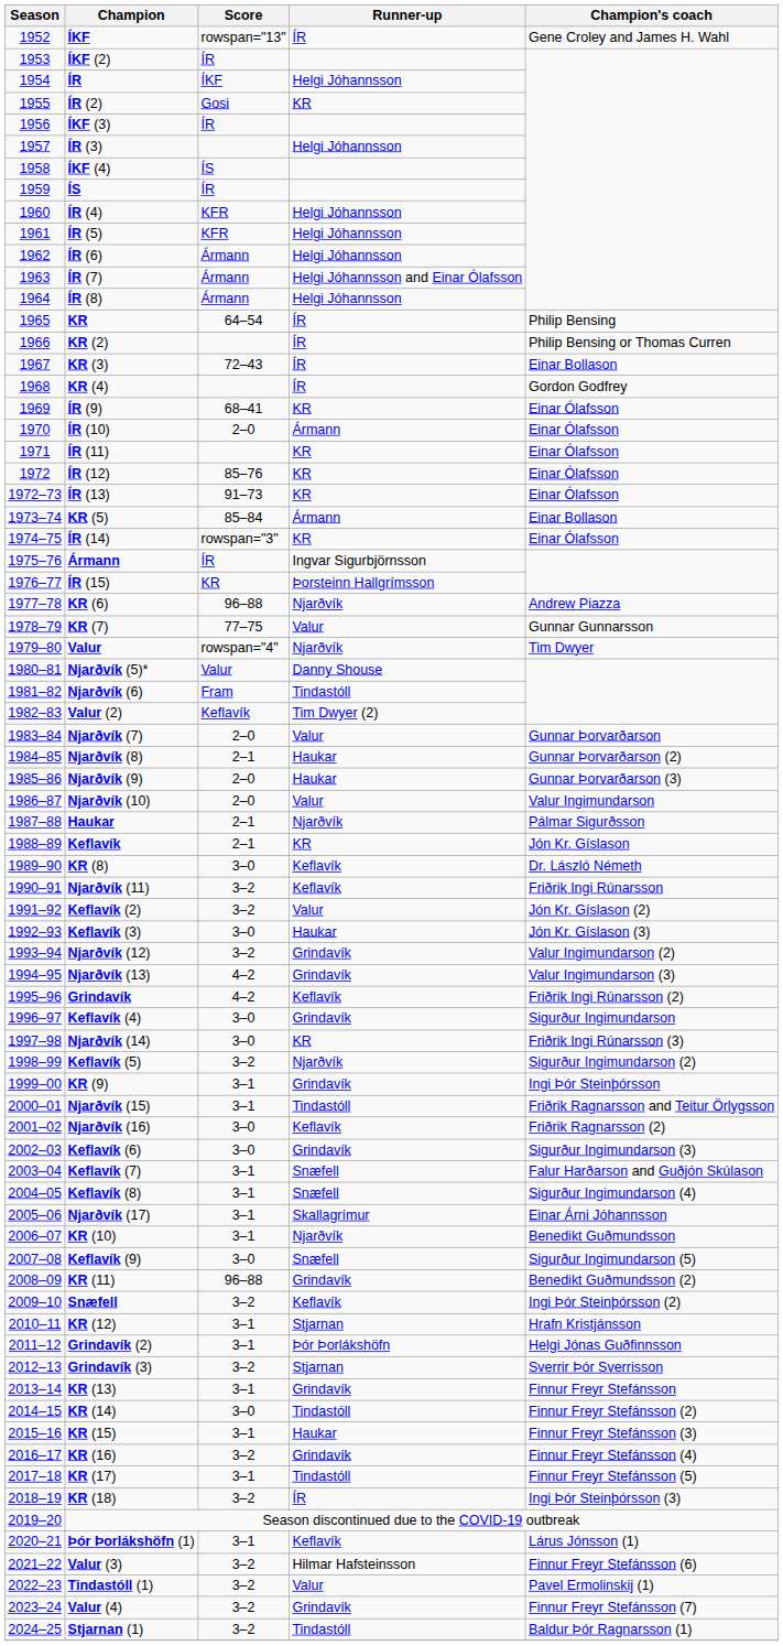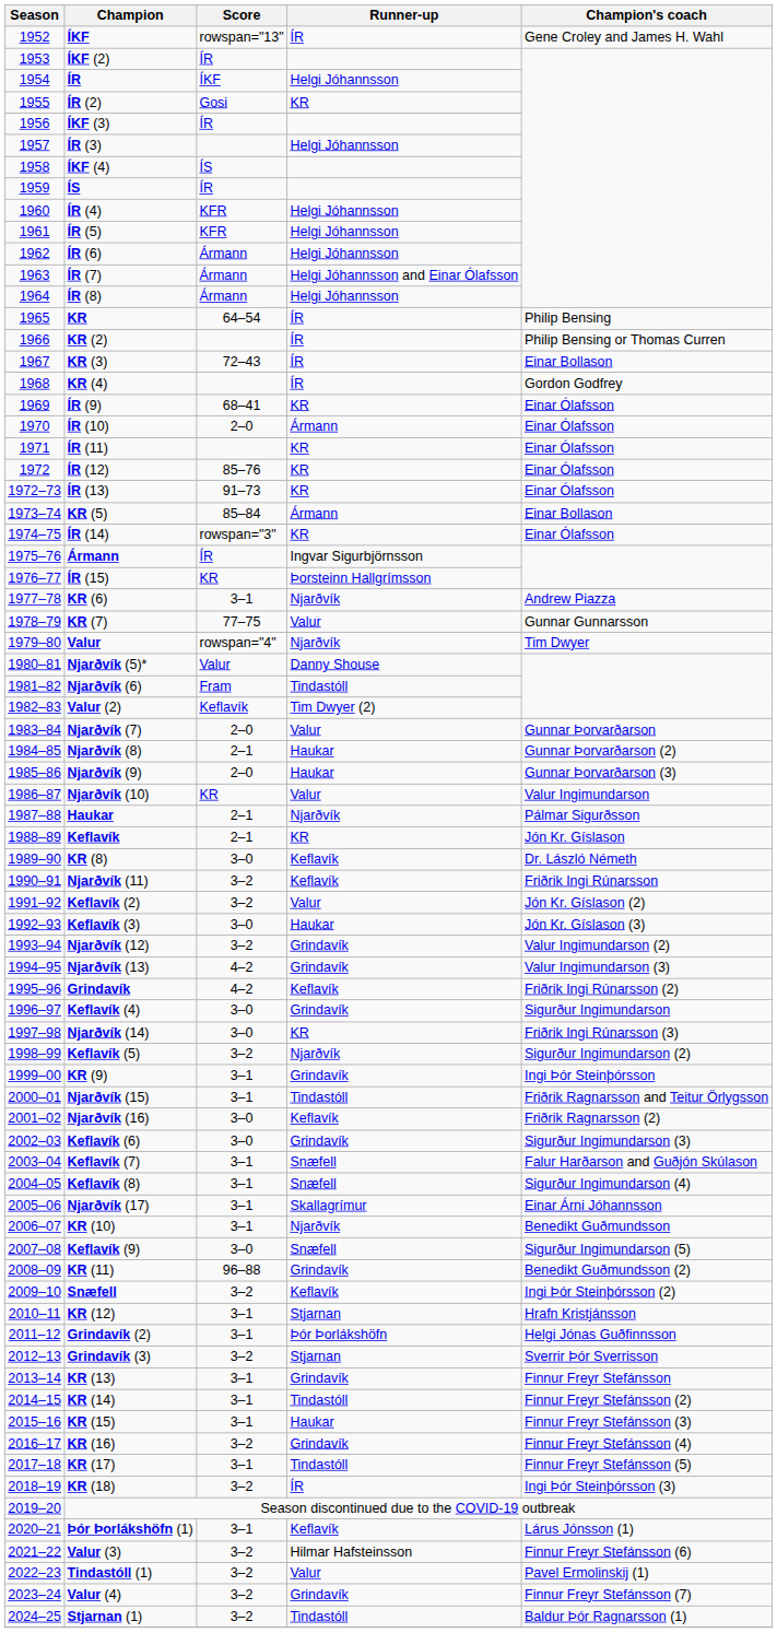KR (6) | Score: 96–88 -> 3–1
Njarðvík (10) | Score: 2–0 -> KR
KR (14) | Score: 3–0 -> 3–1
